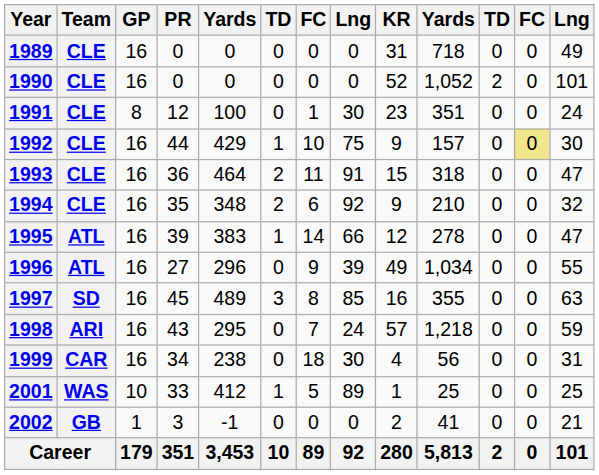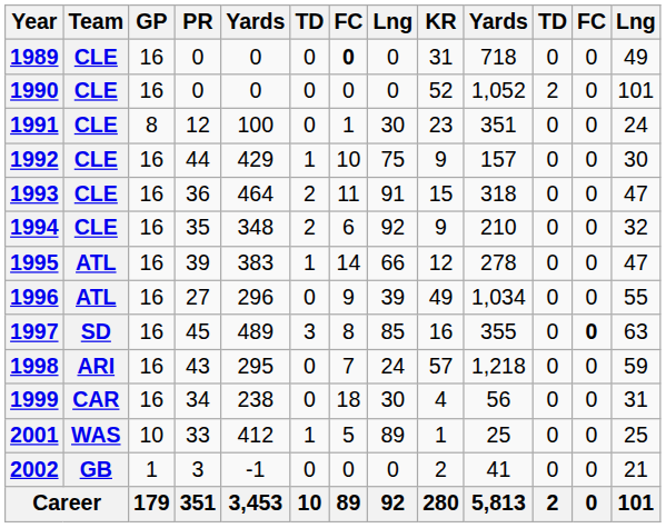1989 | column 7: normal -> bold
1992 | column 12: khaki background -> no background
1997 | column 12: normal -> bold
